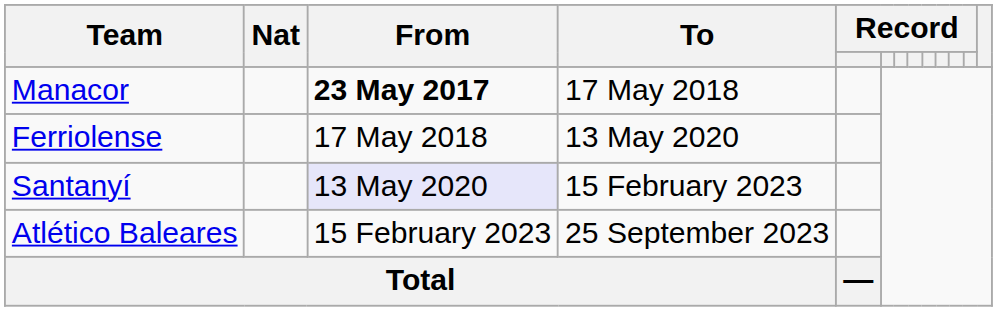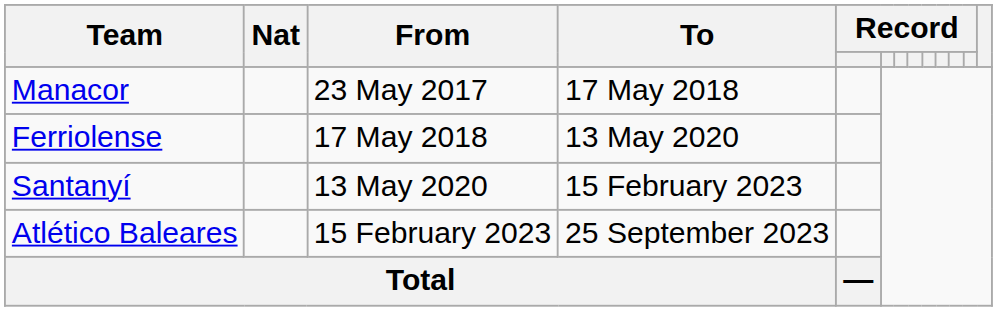Manacor | From: bold -> normal
Santanyí | From: lavender background -> no background
